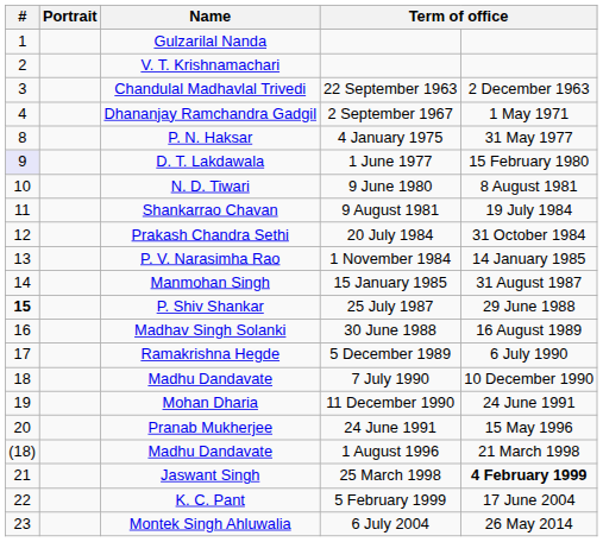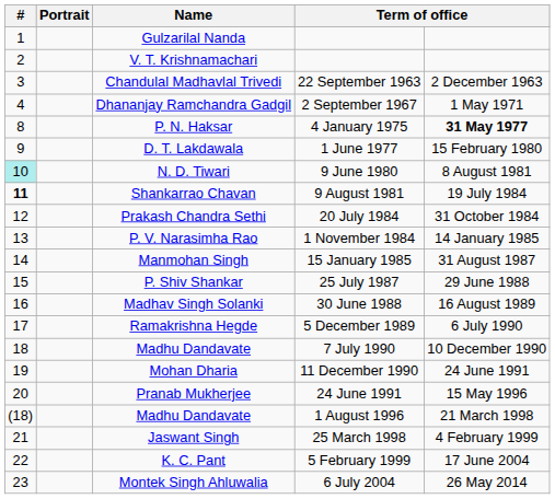P. N. Haksar | column 5: normal -> bold
D. T. Lakdawala | #: lavender background -> no background
N. D. Tiwari | #: no background -> paleturquoise background
Shankarrao Chavan | #: normal -> bold
P. Shiv Shankar | #: bold -> normal
Jaswant Singh | column 5: bold -> normal
